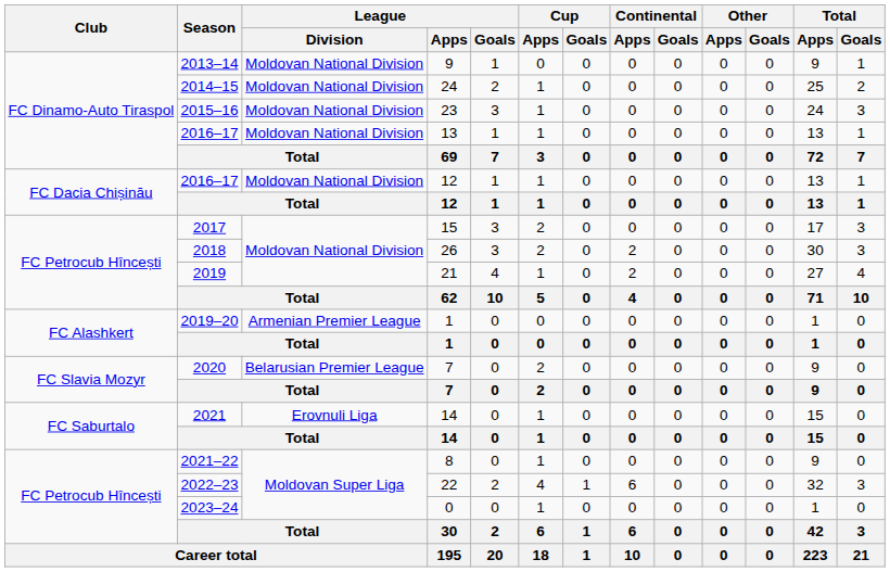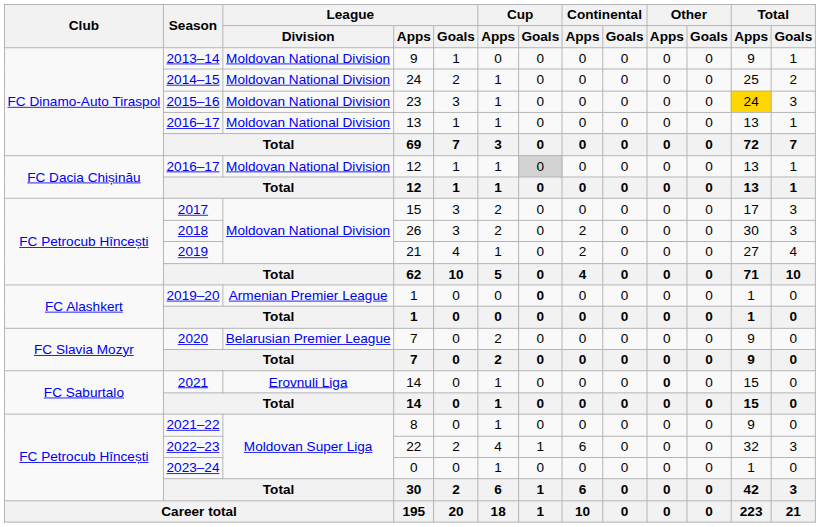23 | Total / Apps: no background -> gold background
2016–17 / 12 | Cup / Goals: no background -> lightgrey background
2019–20 / 1 | Cup / Goals: normal -> bold
2021 / 14 | Other / Apps: normal -> bold
